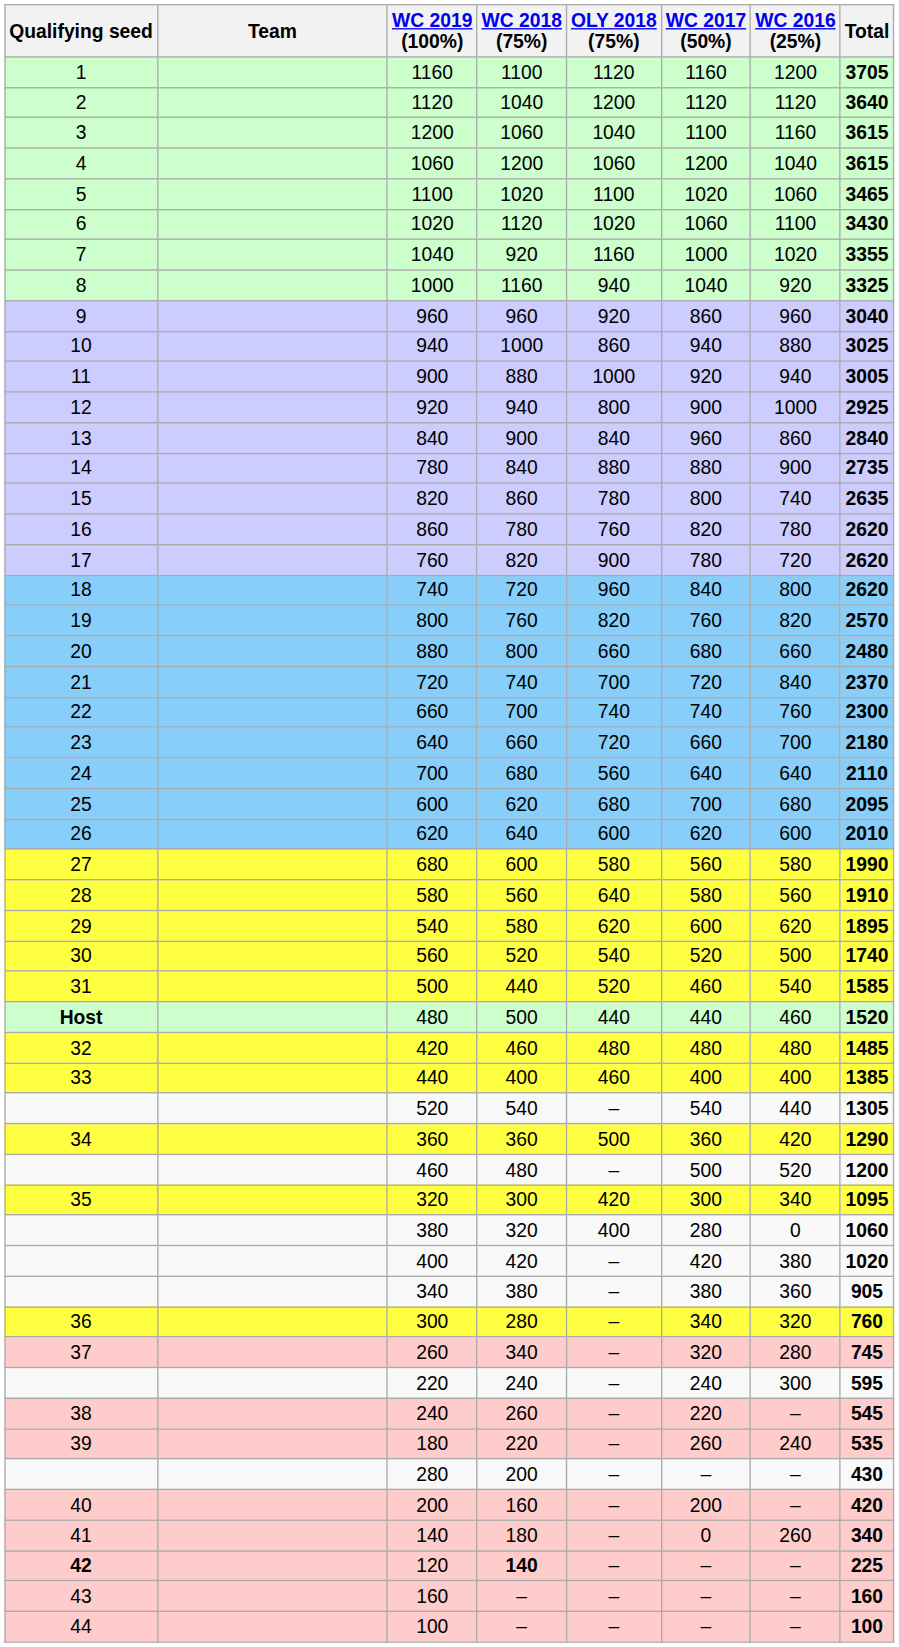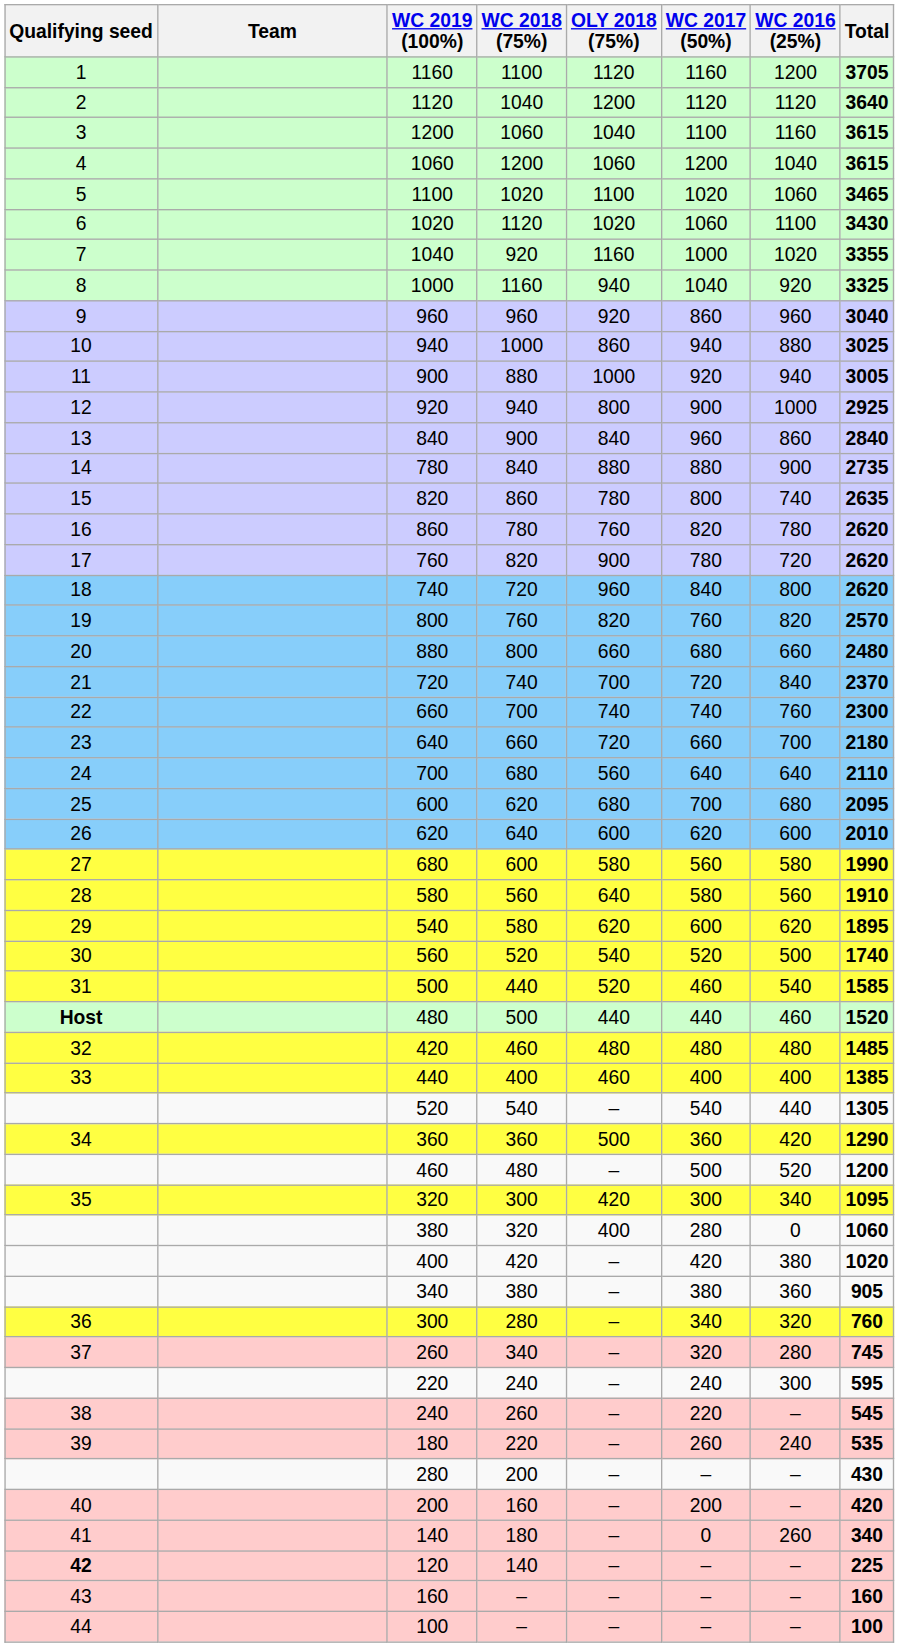120 | WC 2018 (75%): bold -> normal
